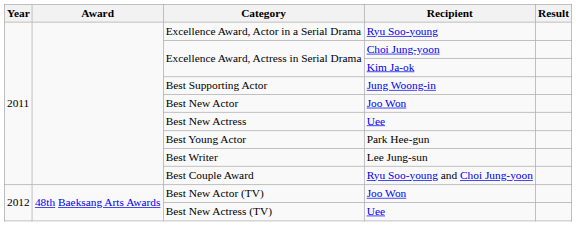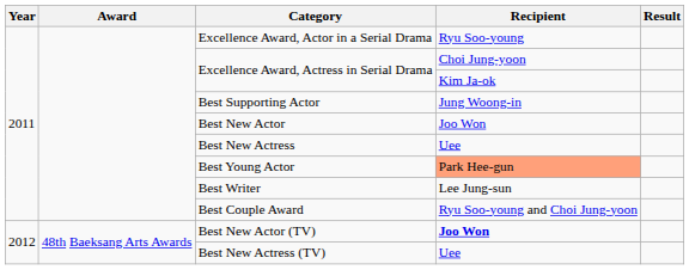Best Young Actor | Recipient: no background -> lightsalmon background
Best New Actor (TV) | Recipient: normal -> bold
